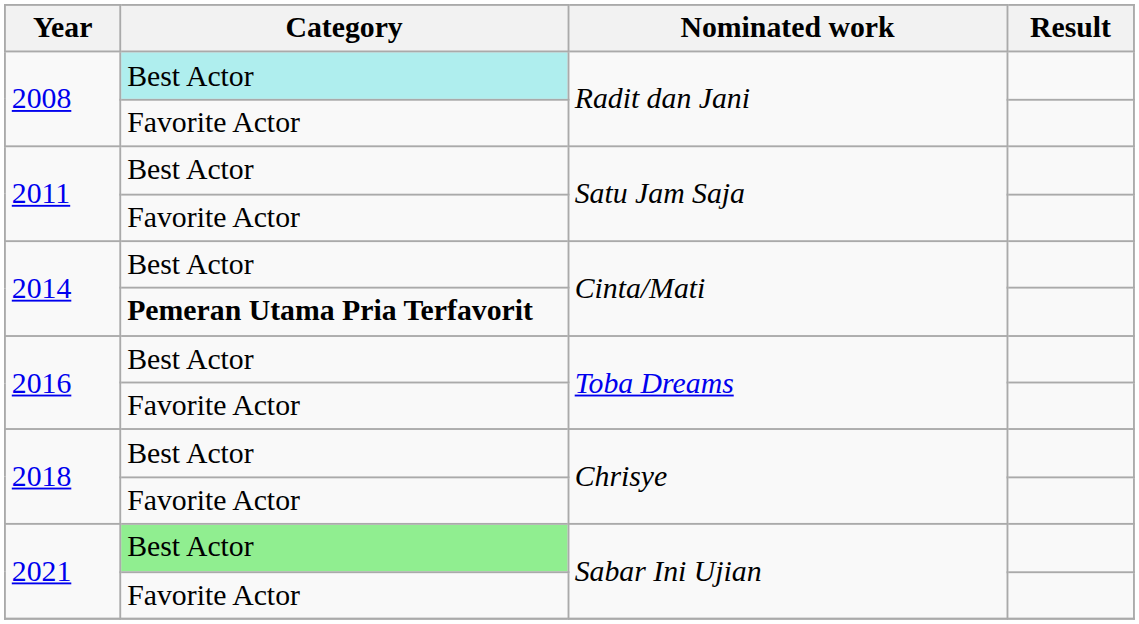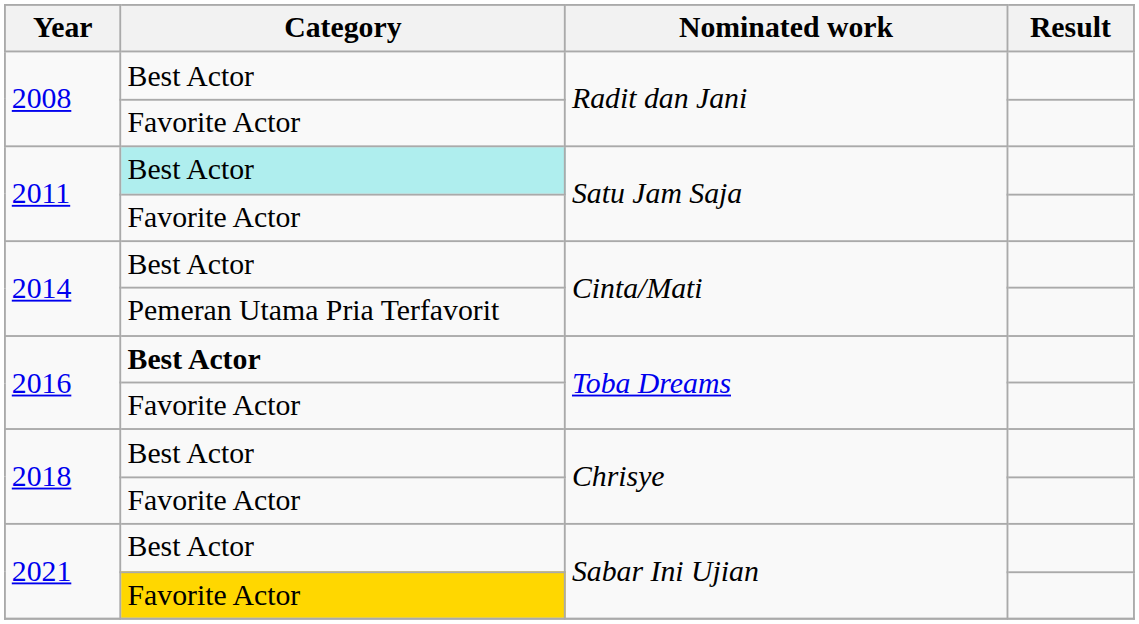2008 / Best Actor | Category: paleturquoise background -> no background
2011 / Best Actor | Category: no background -> paleturquoise background
2014 / Pemeran Utama Pria Terfavorit | Category: bold -> normal
2016 / Best Actor | Category: normal -> bold
2021 / Best Actor | Category: lightgreen background -> no background
2021 / Favorite Actor | Category: no background -> gold background
